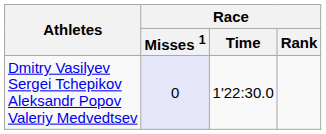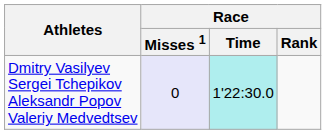row 3 | Race / Time: no background -> paleturquoise background
